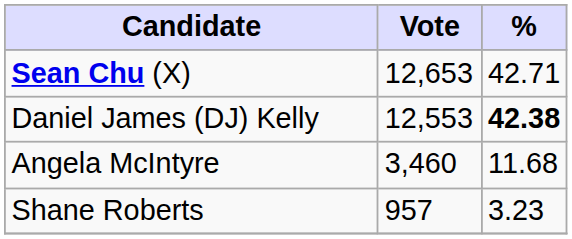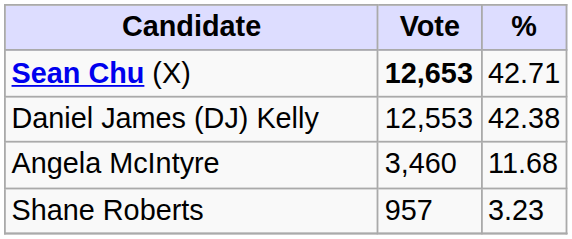Sean Chu (X) | Vote: normal -> bold
Daniel James (DJ) Kelly | %: bold -> normal
